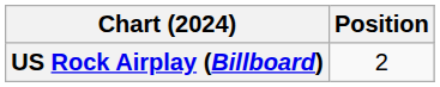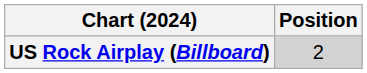US Rock Airplay (Billboard) | Position: no background -> lightgrey background
